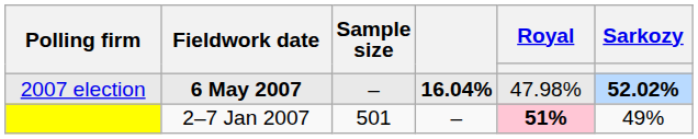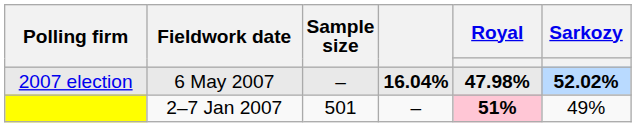2007 election | Fieldwork date: bold -> normal
2007 election | Royal: normal -> bold
